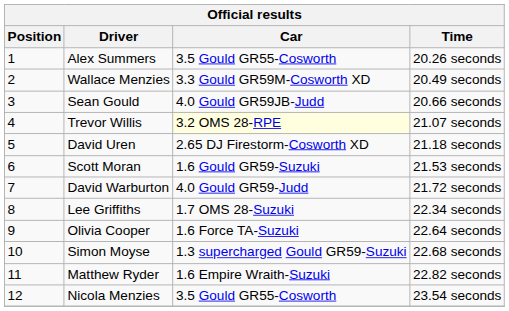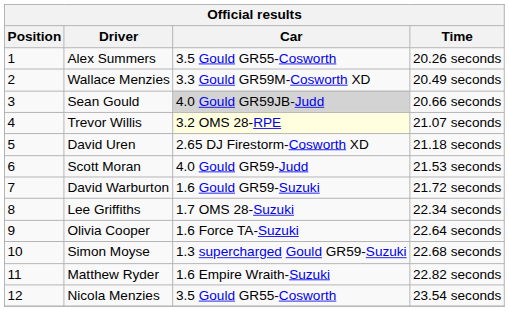Sean Gould | Car: no background -> lightgrey background
Scott Moran | Car: 1.6 Gould GR59-Suzuki -> 4.0 Gould GR59-Judd
David Warburton | Car: 4.0 Gould GR59-Judd -> 1.6 Gould GR59-Suzuki
